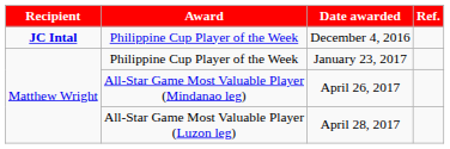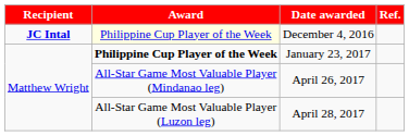December 4, 2016 | Award: no background -> lightyellow background
January 23, 2017 | Award: normal -> bold
